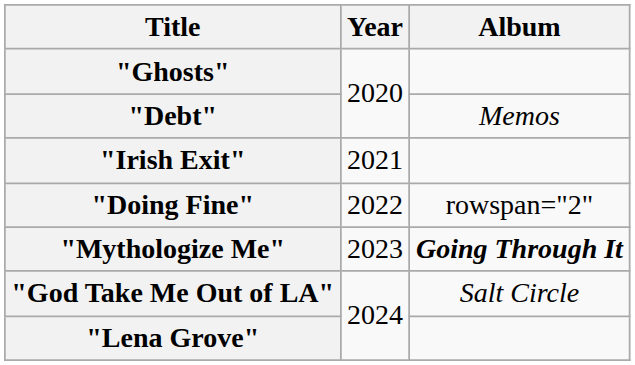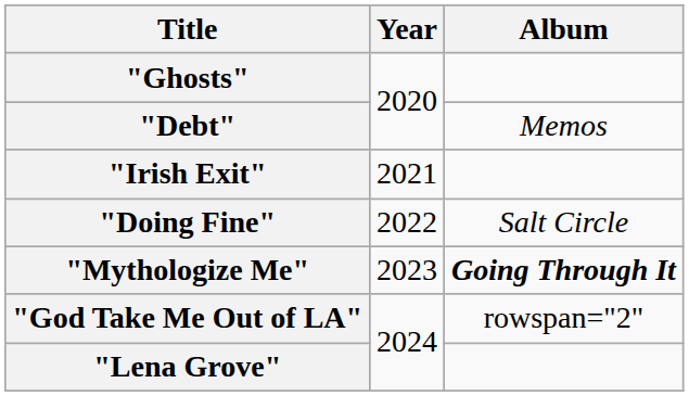"Doing Fine" | Album: rowspan="2" -> Salt Circle
"God Take Me Out of LA" | Album: Salt Circle -> rowspan="2"
